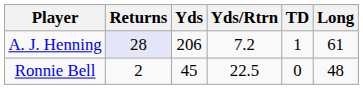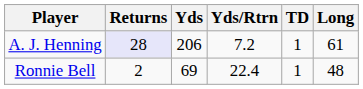Ronnie Bell | Yds: 45 -> 69
Ronnie Bell | Yds/Rtrn: 22.5 -> 22.4
Ronnie Bell | TD: 0 -> 1
